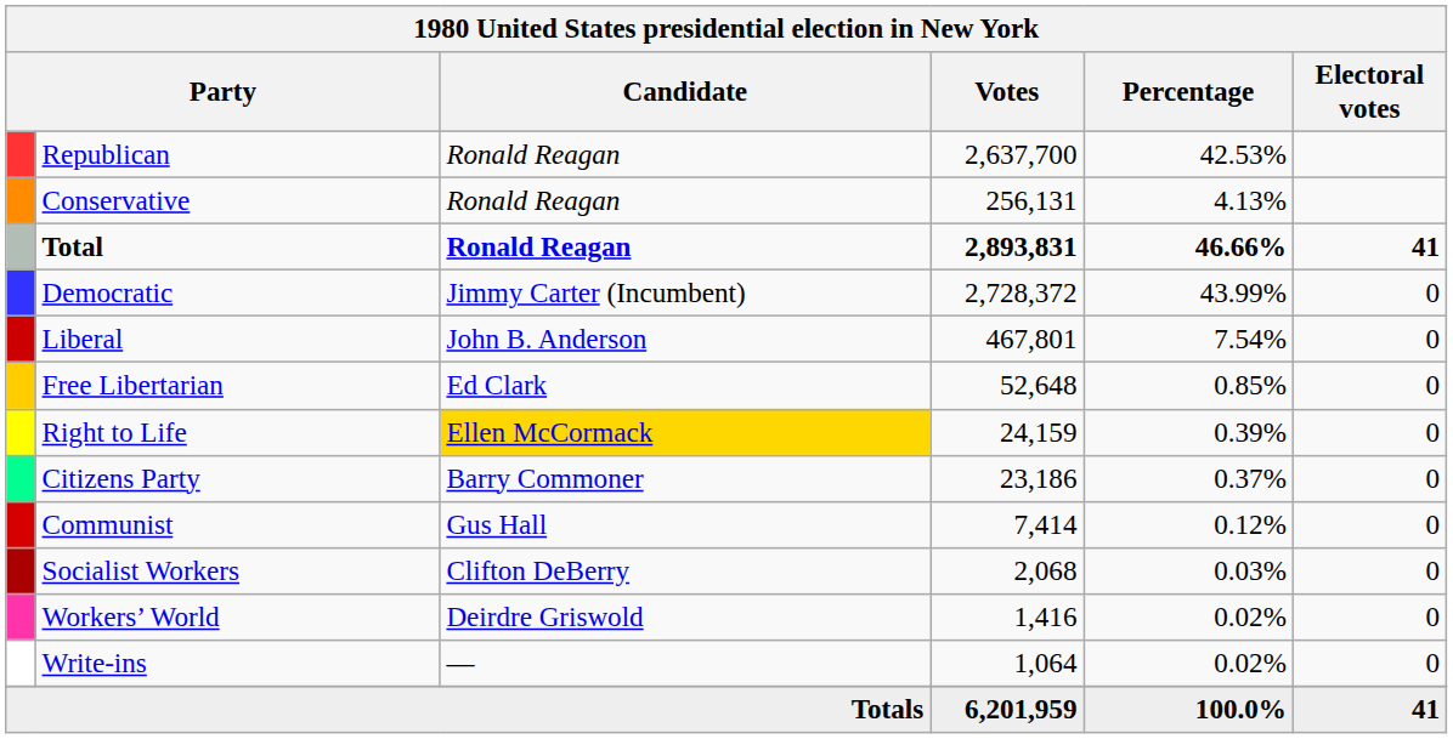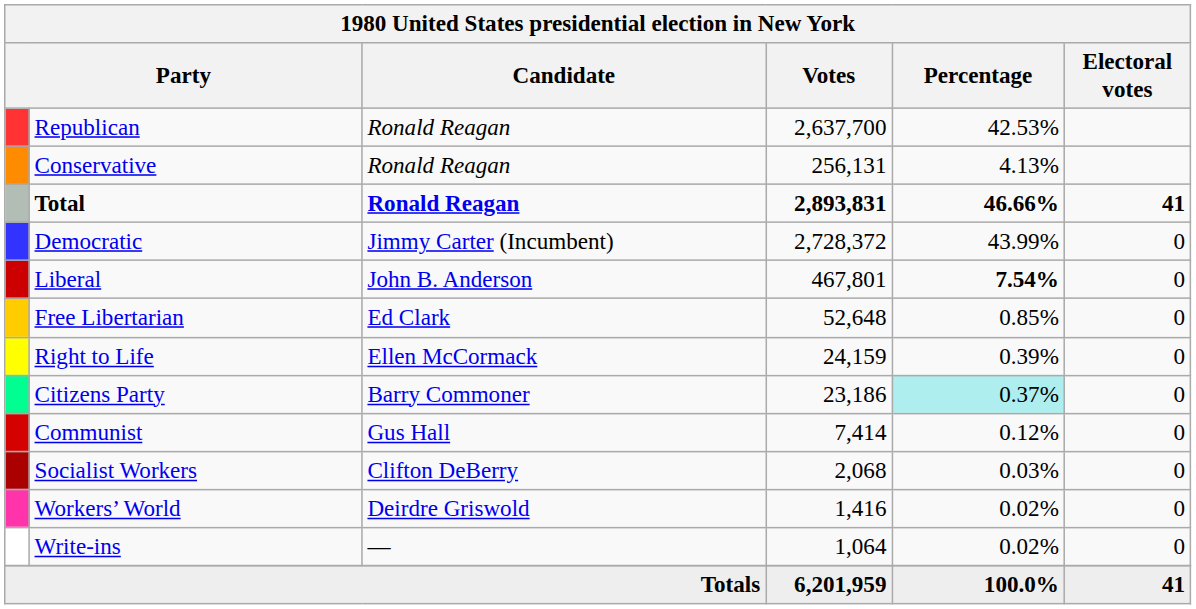Liberal | Percentage: normal -> bold
Right to Life | Candidate: gold background -> no background
Citizens Party | Percentage: no background -> paleturquoise background
